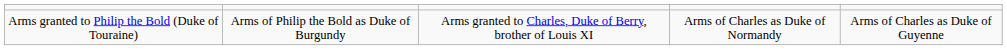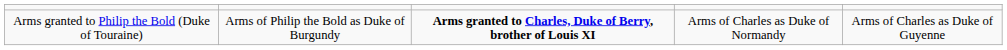Arms granted to Philip the Bold (Duke of Touraine) | column 3: normal -> bold
